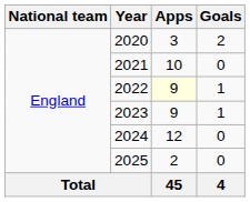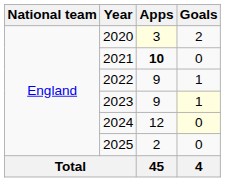2020 | Apps: no background -> lightyellow background
2021 | Apps: normal -> bold
2022 | Apps: lightyellow background -> no background
2023 | Goals: no background -> lightyellow background
2024 | Goals: no background -> lightyellow background
